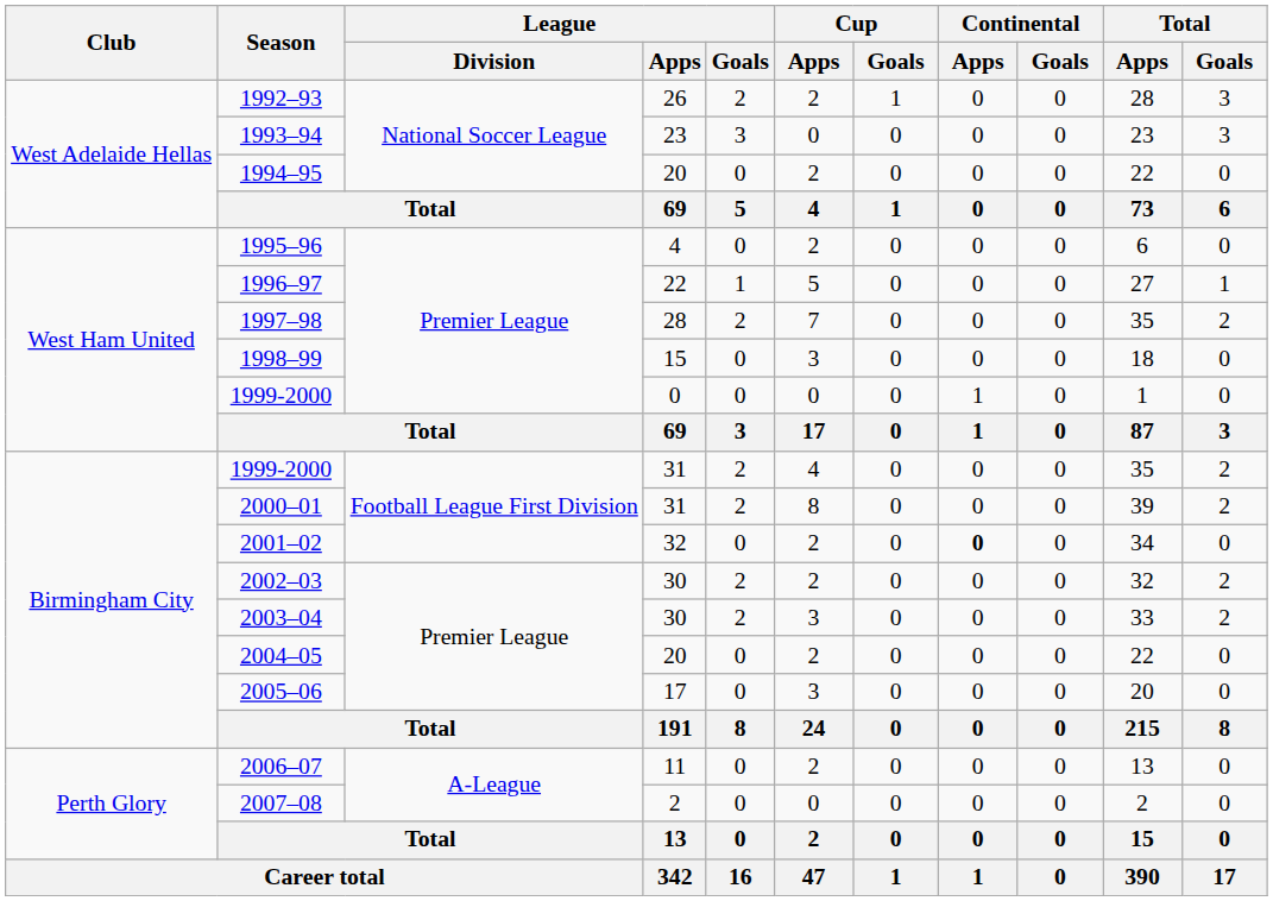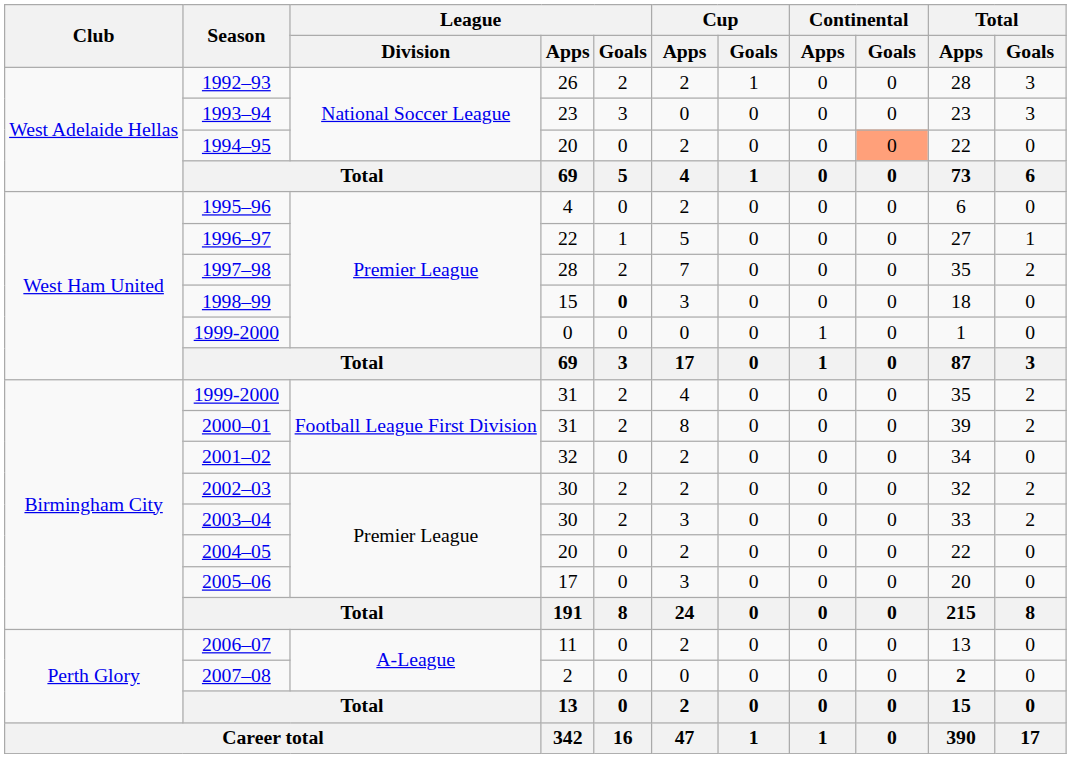1994–95 | Continental / Goals: no background -> lightsalmon background
1998–99 | League / Goals: normal -> bold
2001–02 | Continental / Apps: bold -> normal
2007–08 | Total / Apps: normal -> bold
